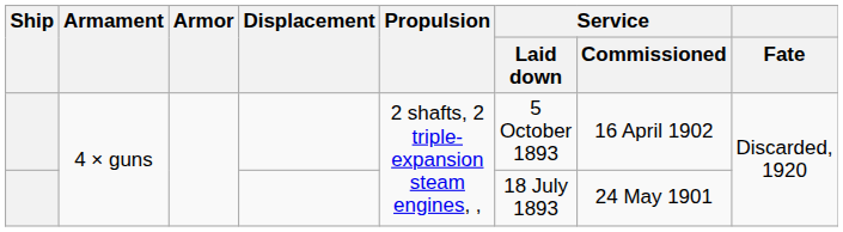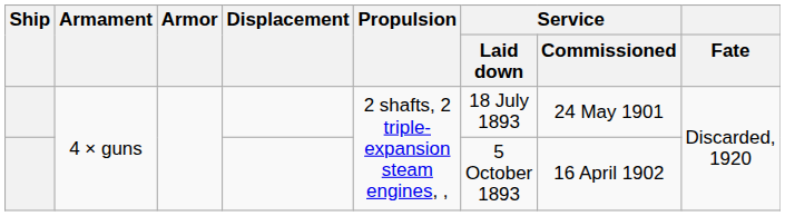row 3 | Service / Laid down: 5 October 1893 -> 18 July 1893
row 3 | Service / Commissioned: 16 April 1902 -> 24 May 1901
row 4 | Service / Laid down: 18 July 1893 -> 5 October 1893
row 4 | Service / Commissioned: 24 May 1901 -> 16 April 1902
